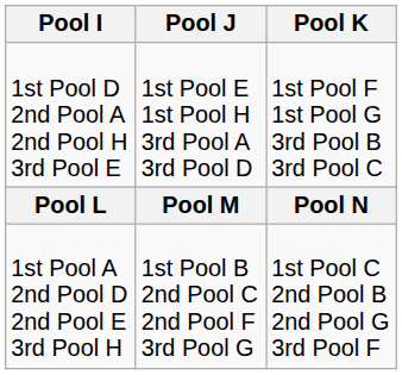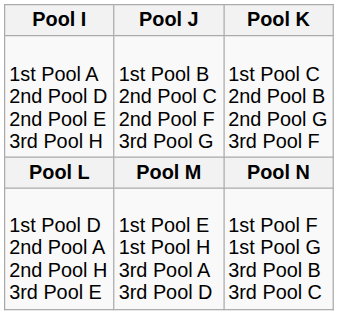rows swapped: 1st Pool A 2nd Pool D 2nd Pool E 3rd Pool H <-> 1st Pool D 2nd Pool A 2nd Pool H 3rd Pool E
